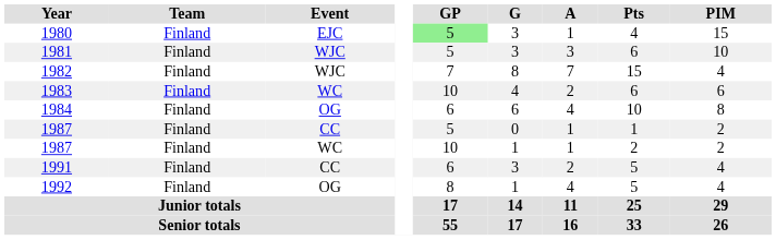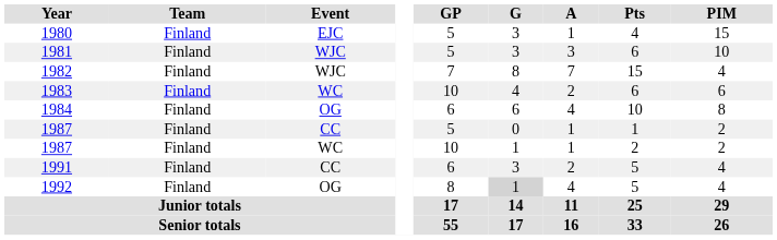1980 | GP: lightgreen background -> no background
1992 | G: no background -> lightgrey background
